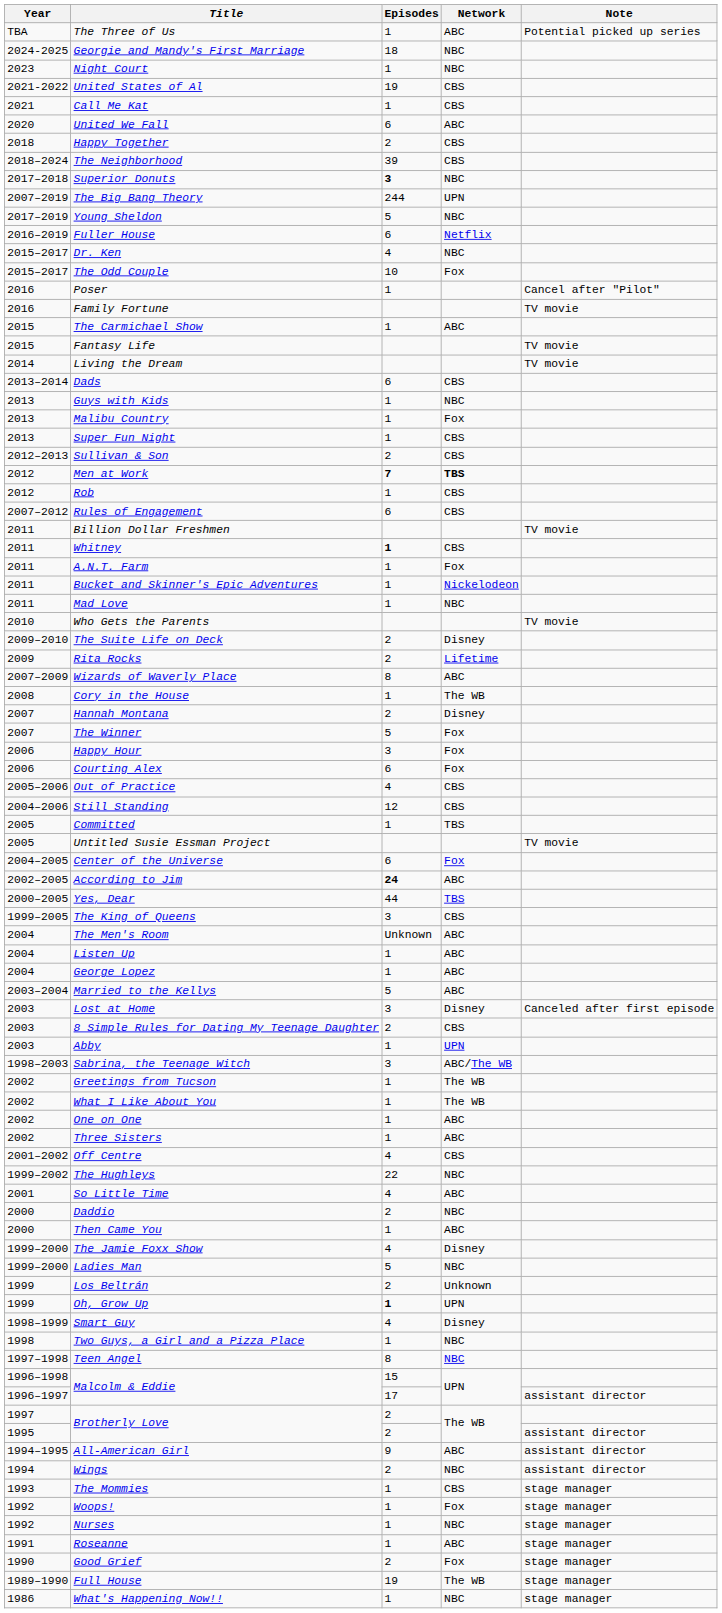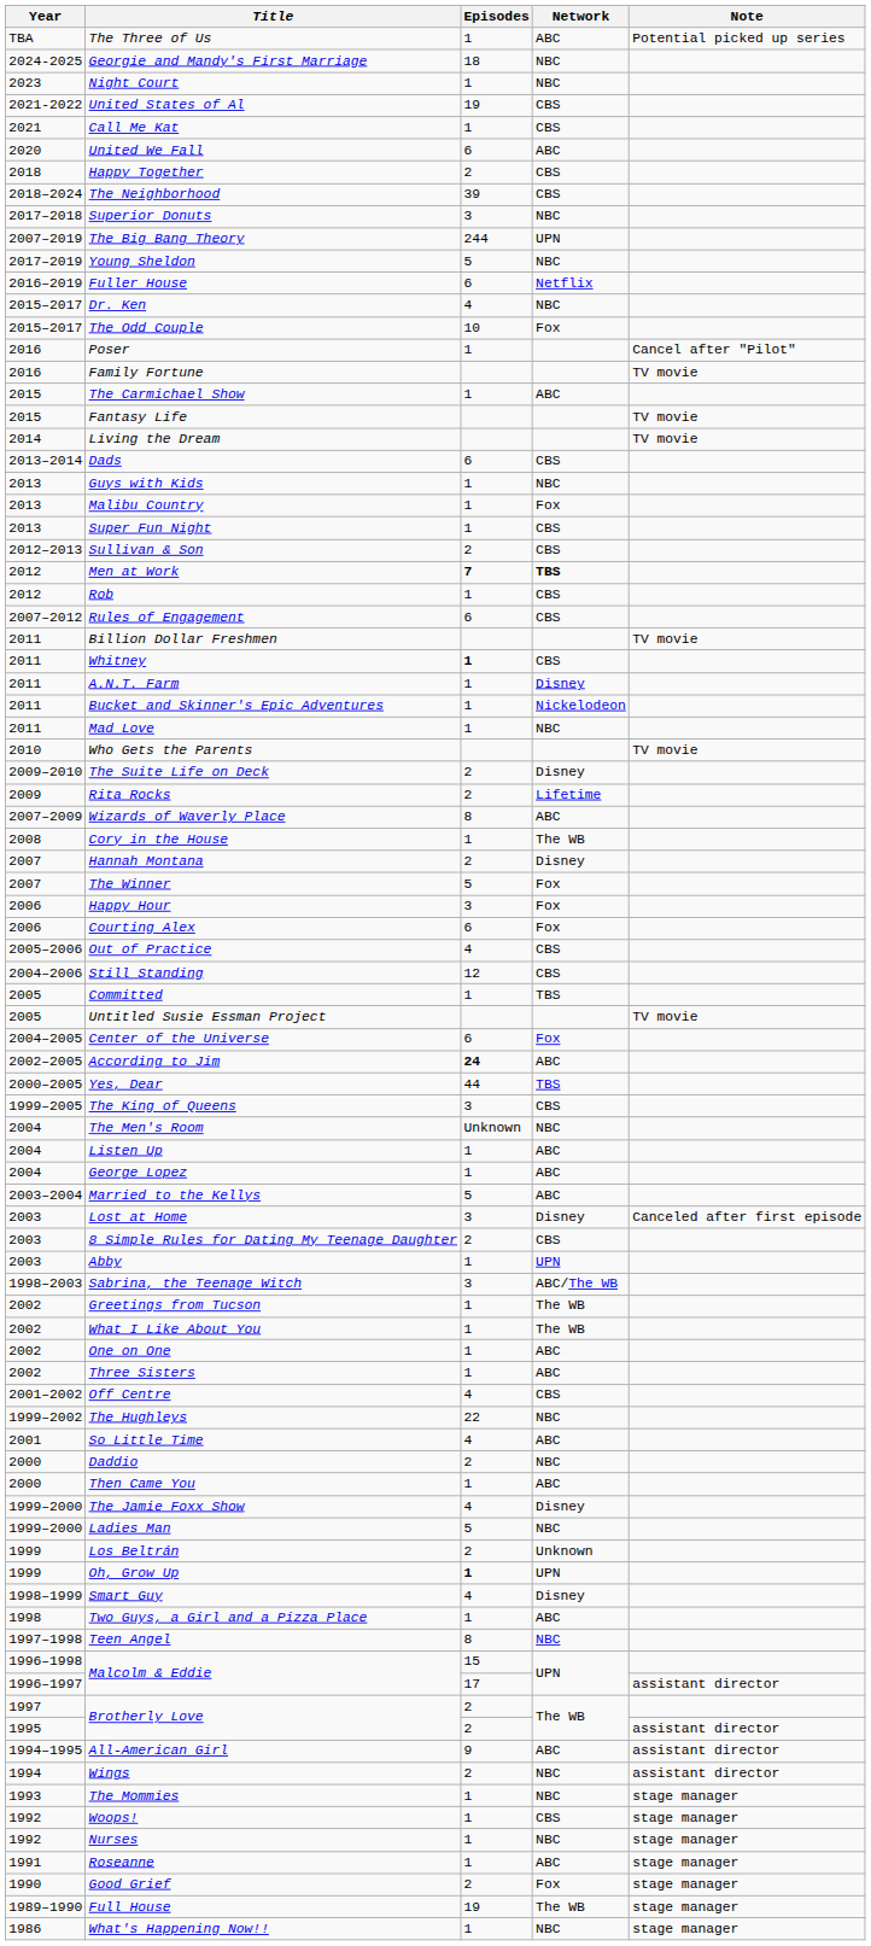Superior Donuts | Episodes: bold -> normal
A.N.T. Farm | Network: Fox -> Disney
The Men's Room | Network: ABC -> NBC
Two Guys, a Girl and a Pizza Place | Network: NBC -> ABC
The Mommies | Network: CBS -> NBC
Woops! | Network: Fox -> CBS
